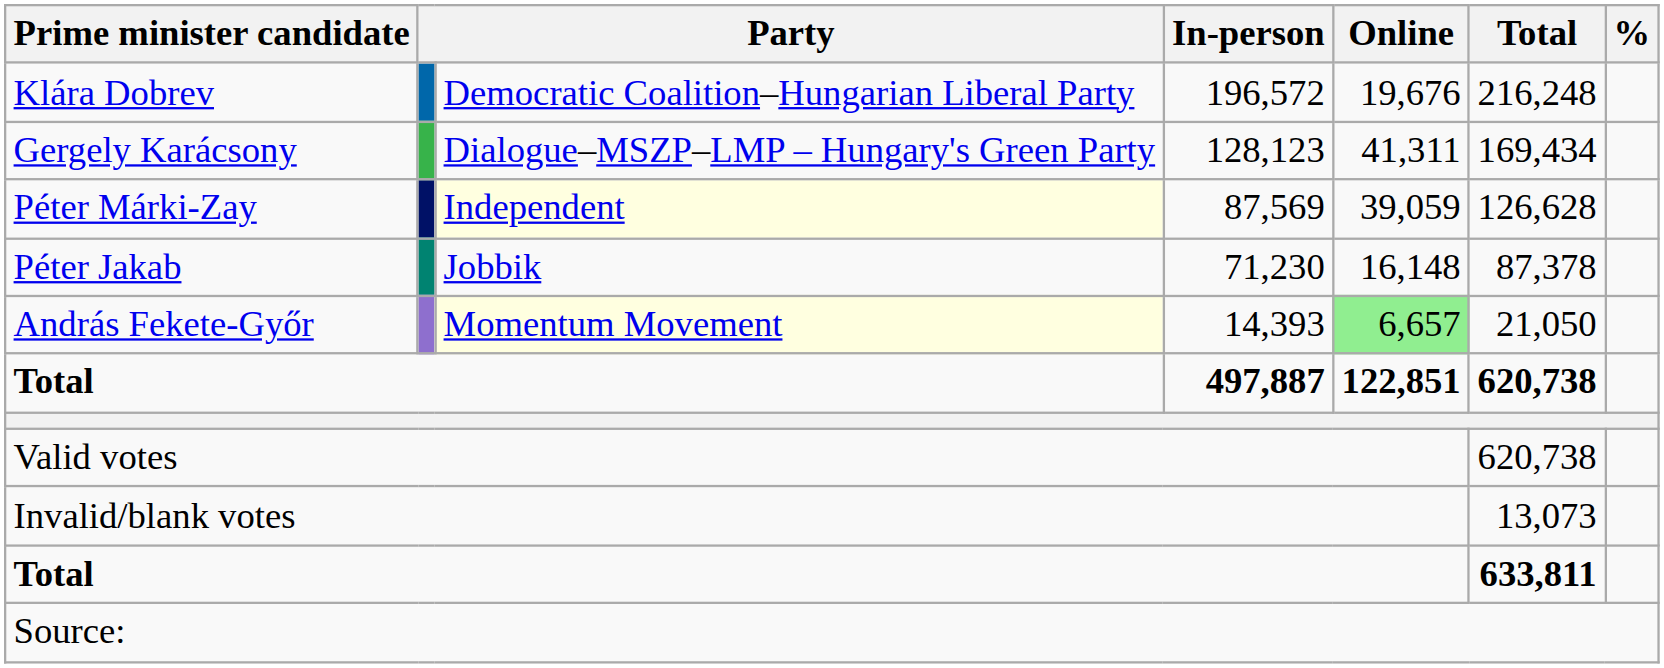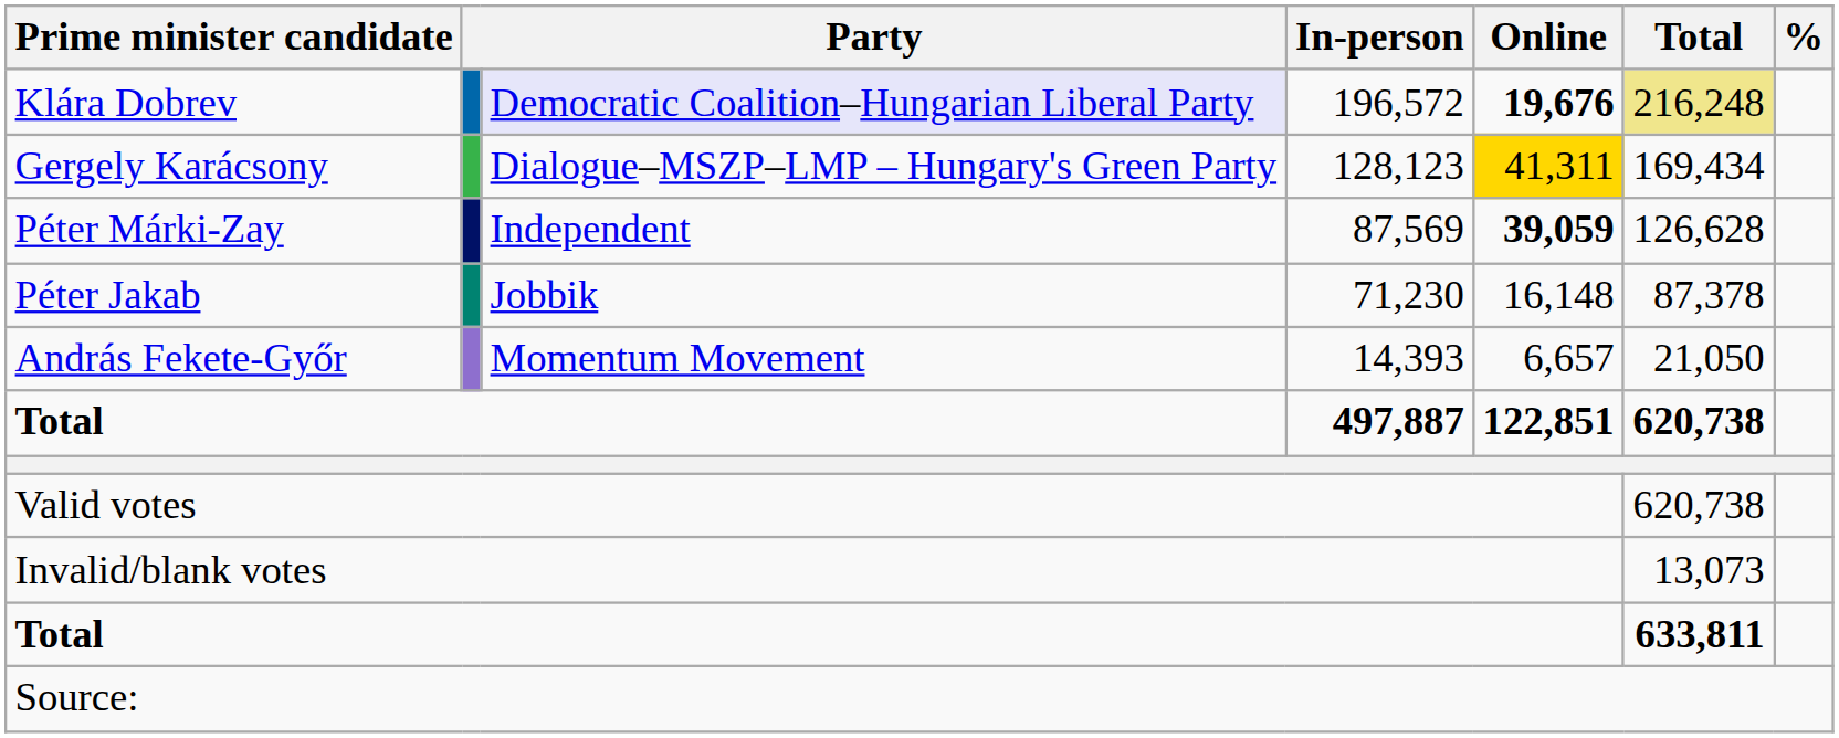Klára Dobrev | column 3: no background -> lavender background
Klára Dobrev | Online: normal -> bold
Klára Dobrev | Total: no background -> khaki background
Gergely Karácsony | Online: no background -> gold background
Péter Márki-Zay | column 3: lightyellow background -> no background
Péter Márki-Zay | Online: normal -> bold
András Fekete-Győr | column 3: lightyellow background -> no background
András Fekete-Győr | Online: lightgreen background -> no background
